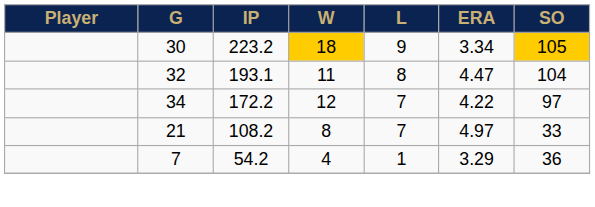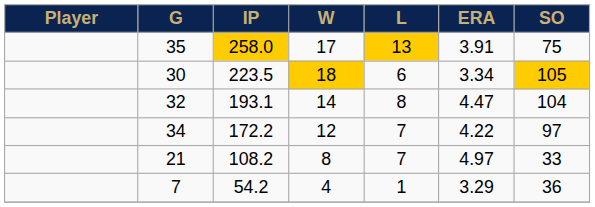+ row: 35 | 258.0 | 17 | 13 | 3.91 | 75
30 | IP: 223.2 -> 223.5
30 | L: 9 -> 6
32 | W: 11 -> 14
